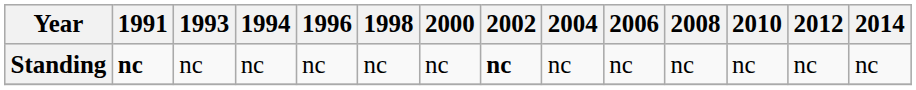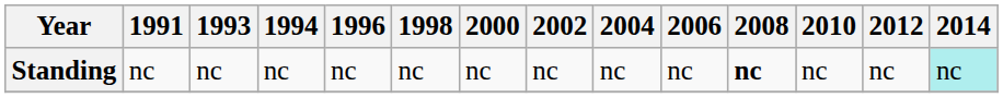Standing | 1991: bold -> normal
Standing | 2002: bold -> normal
Standing | 2008: normal -> bold
Standing | 2014: no background -> paleturquoise background
